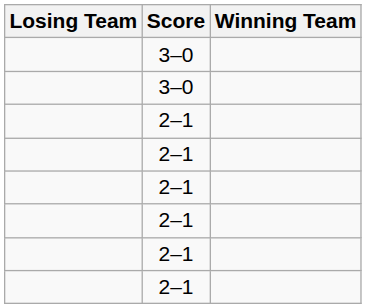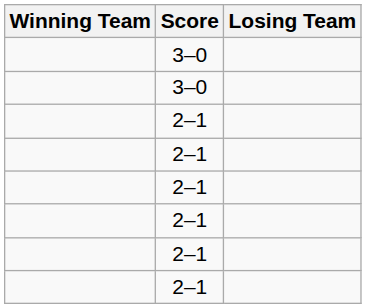columns swapped: Winning Team <-> Losing Team
